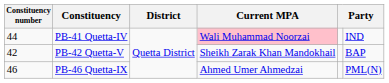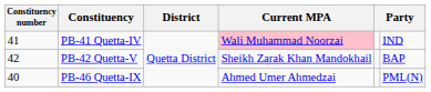PB-41 Quetta-IV | Constituency number: 44 -> 41
PB-46 Quetta-IX | Constituency number: 46 -> 40
